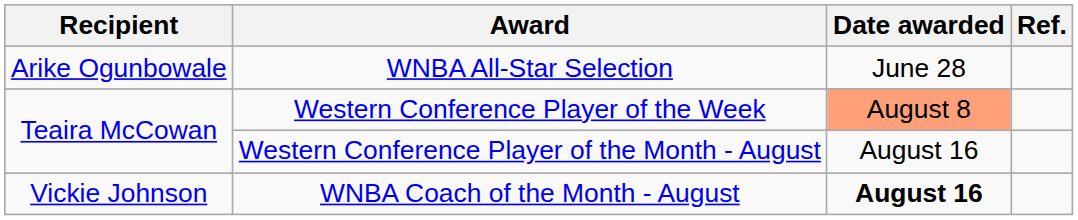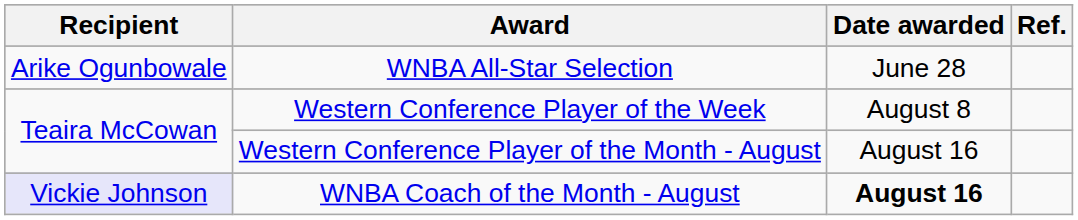Western Conference Player of the Week | Date awarded: lightsalmon background -> no background
WNBA Coach of the Month - August | Recipient: no background -> lavender background
